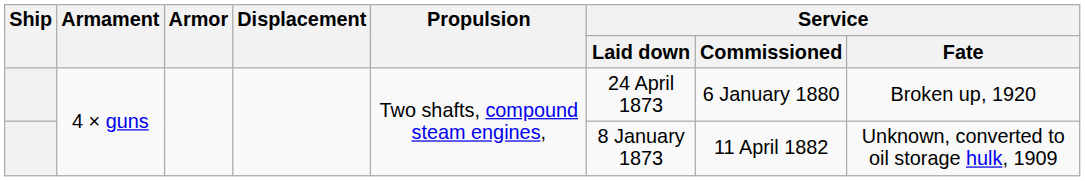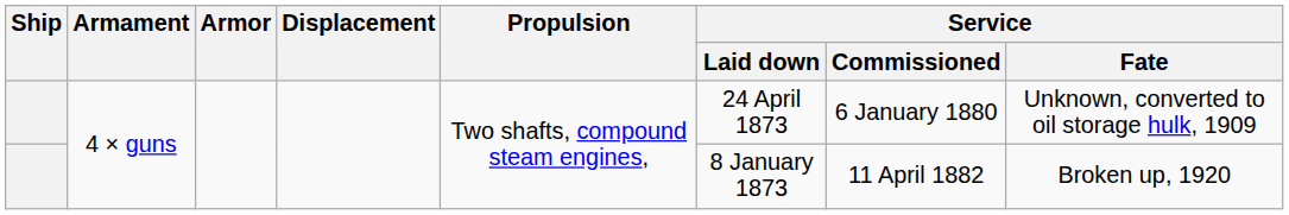row 3 | Service / Fate: Broken up, 1920 -> Unknown, converted to oil storage hulk, 1909
row 4 | Service / Fate: Unknown, converted to oil storage hulk, 1909 -> Broken up, 1920
